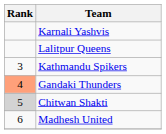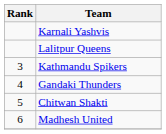Gandaki Thunders | Rank: lightsalmon background -> no background
Chitwan Shakti | Rank: lightgrey background -> no background
